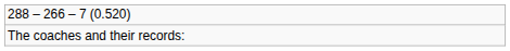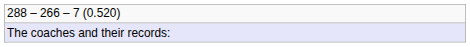row 2 | column 1: no background -> lavender background
